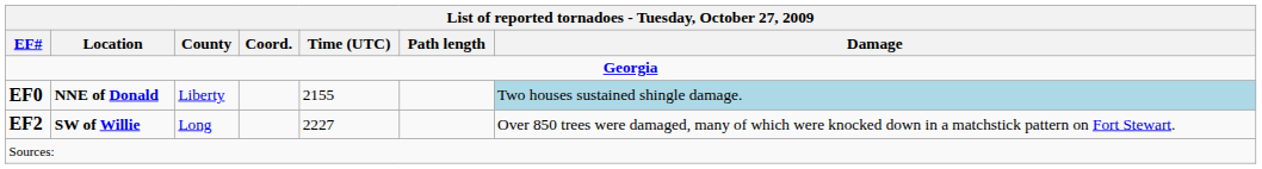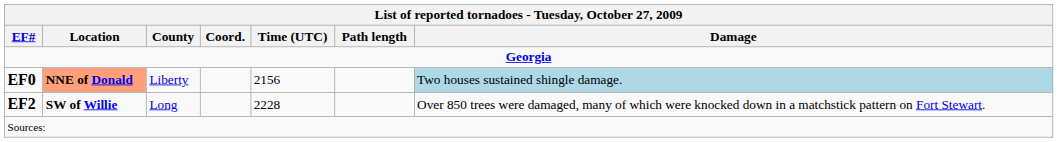EF0 | Location: no background -> lightsalmon background
EF0 | Time (UTC): 2155 -> 2156
EF2 | Time (UTC): 2227 -> 2228
